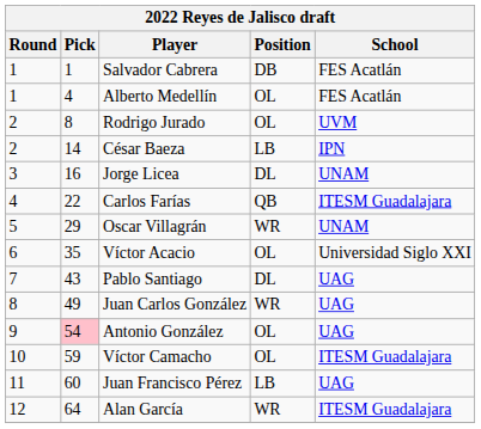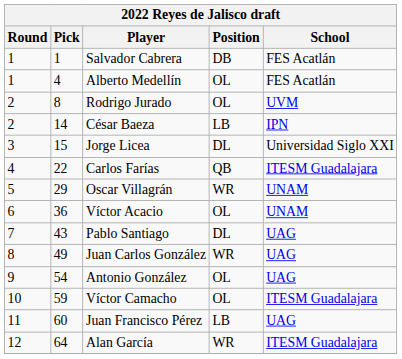Jorge Licea | Pick: 16 -> 15
Jorge Licea | School: UNAM -> Universidad Siglo XXI
Víctor Acacio | Pick: 35 -> 36
Víctor Acacio | School: Universidad Siglo XXI -> UNAM
Antonio González | Pick: pink background -> no background
